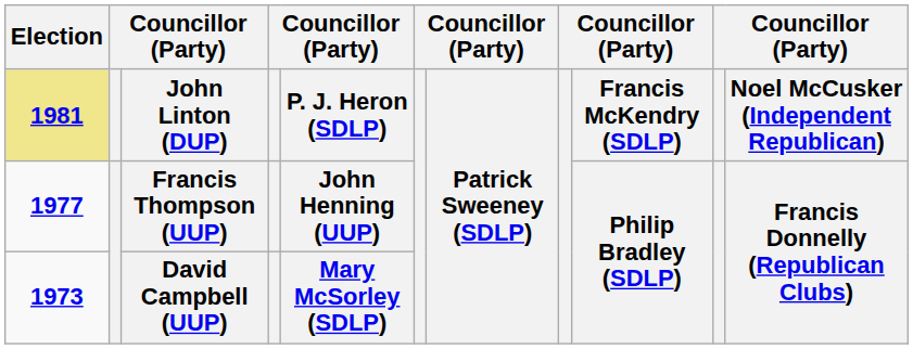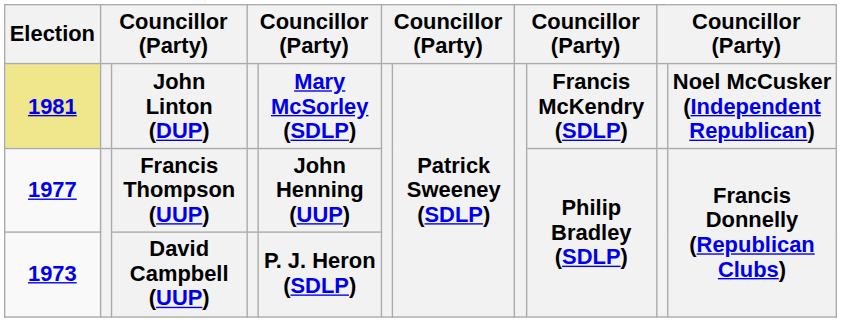John Linton (DUP) | column 5: P. J. Heron (SDLP) -> Mary McSorley (SDLP)
David Campbell (UUP) | column 5: Mary McSorley (SDLP) -> P. J. Heron (SDLP)
